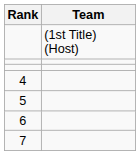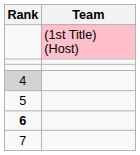row 2 | Team: no background -> pink background
row 5 | Rank: no background -> lightgrey background
row 7 | Rank: normal -> bold
